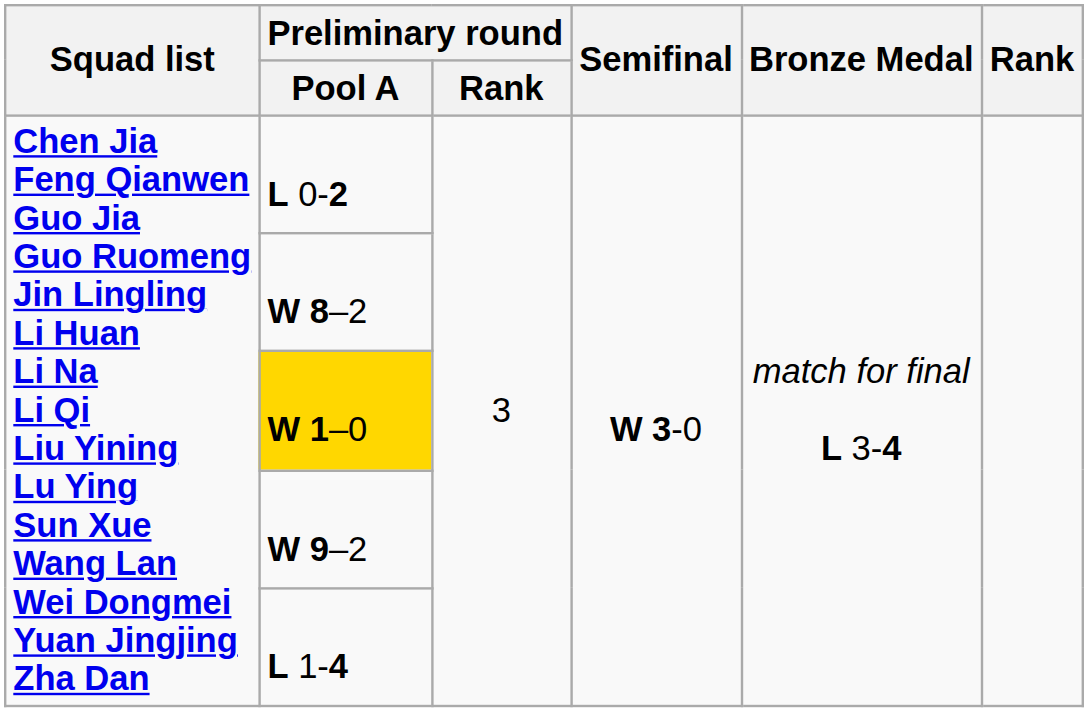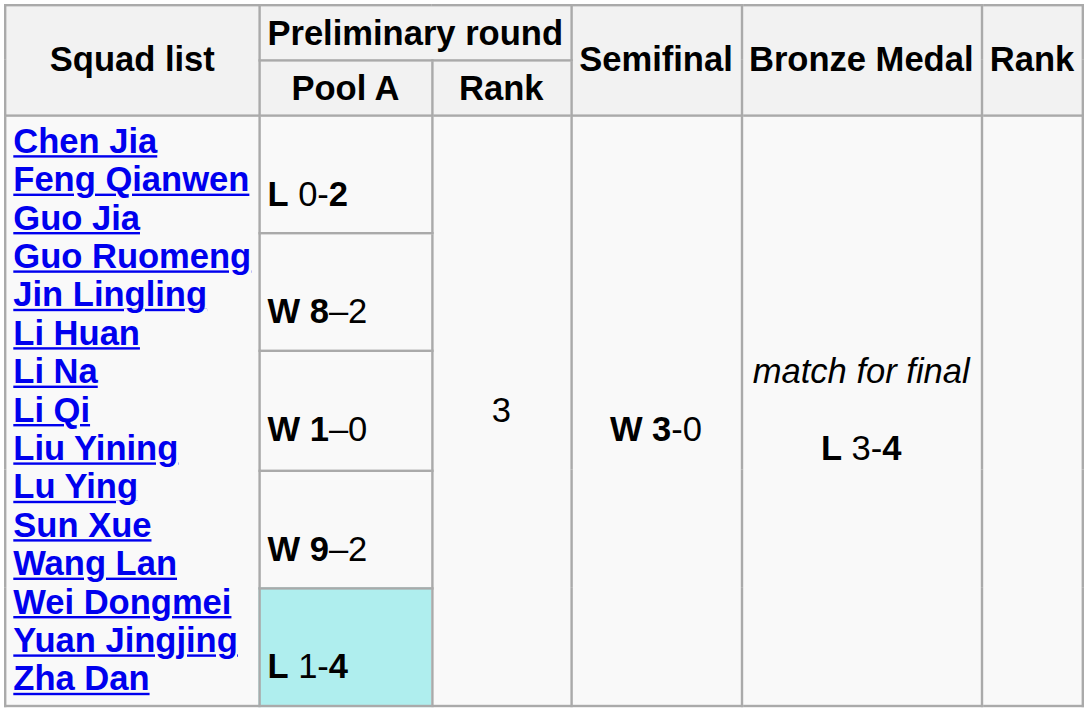W 1–0 | Preliminary round / Pool A: gold background -> no background
L 1-4 | Preliminary round / Pool A: no background -> paleturquoise background
